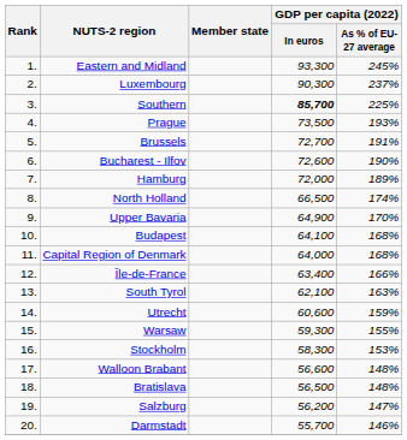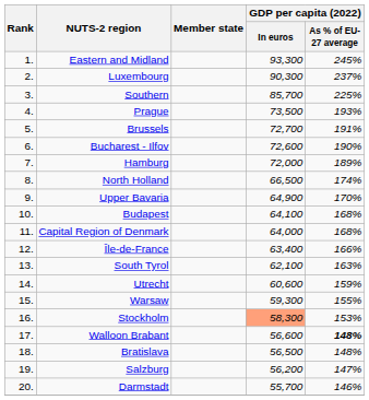Southern | GDP per capita (2022) / In euros: bold -> normal
Stockholm | GDP per capita (2022) / In euros: no background -> lightsalmon background
Walloon Brabant | GDP per capita (2022) / As % of EU-27 average: normal -> bold
